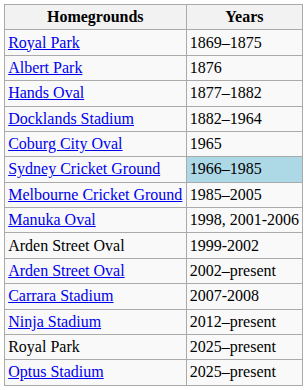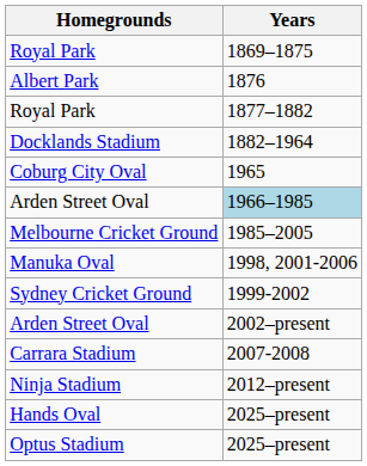row 4 | Homegrounds: Hands Oval -> Royal Park
row 7 | Homegrounds: Sydney Cricket Ground -> Arden Street Oval
row 10 | Homegrounds: Arden Street Oval -> Sydney Cricket Ground
row 14 | Homegrounds: Royal Park -> Hands Oval
